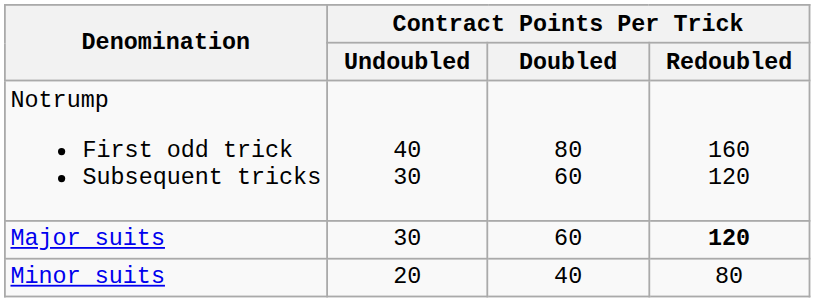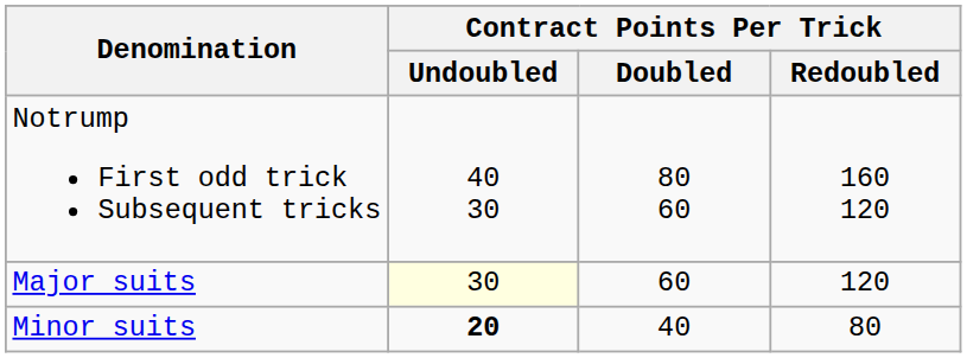Major suits | Contract Points Per Trick / Undoubled: no background -> lightyellow background
Major suits | Contract Points Per Trick / Redoubled: bold -> normal
Minor suits | Contract Points Per Trick / Undoubled: normal -> bold
